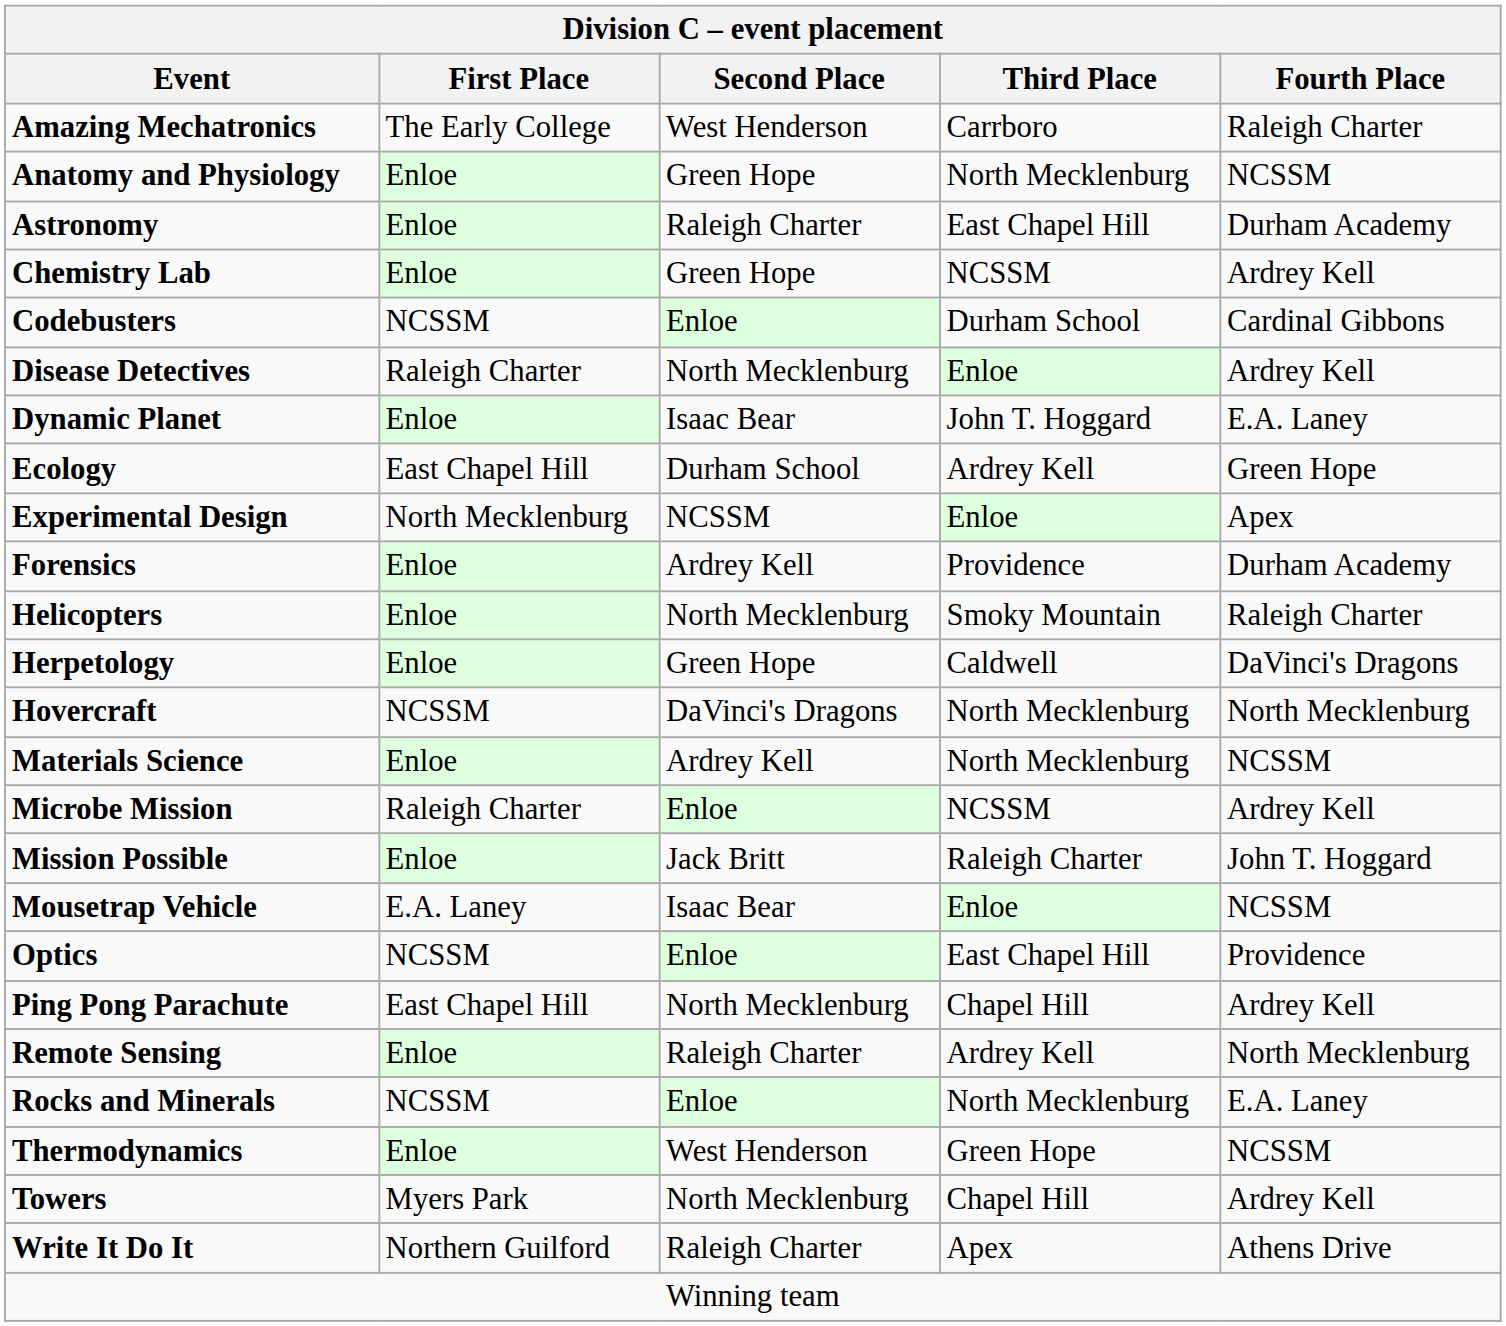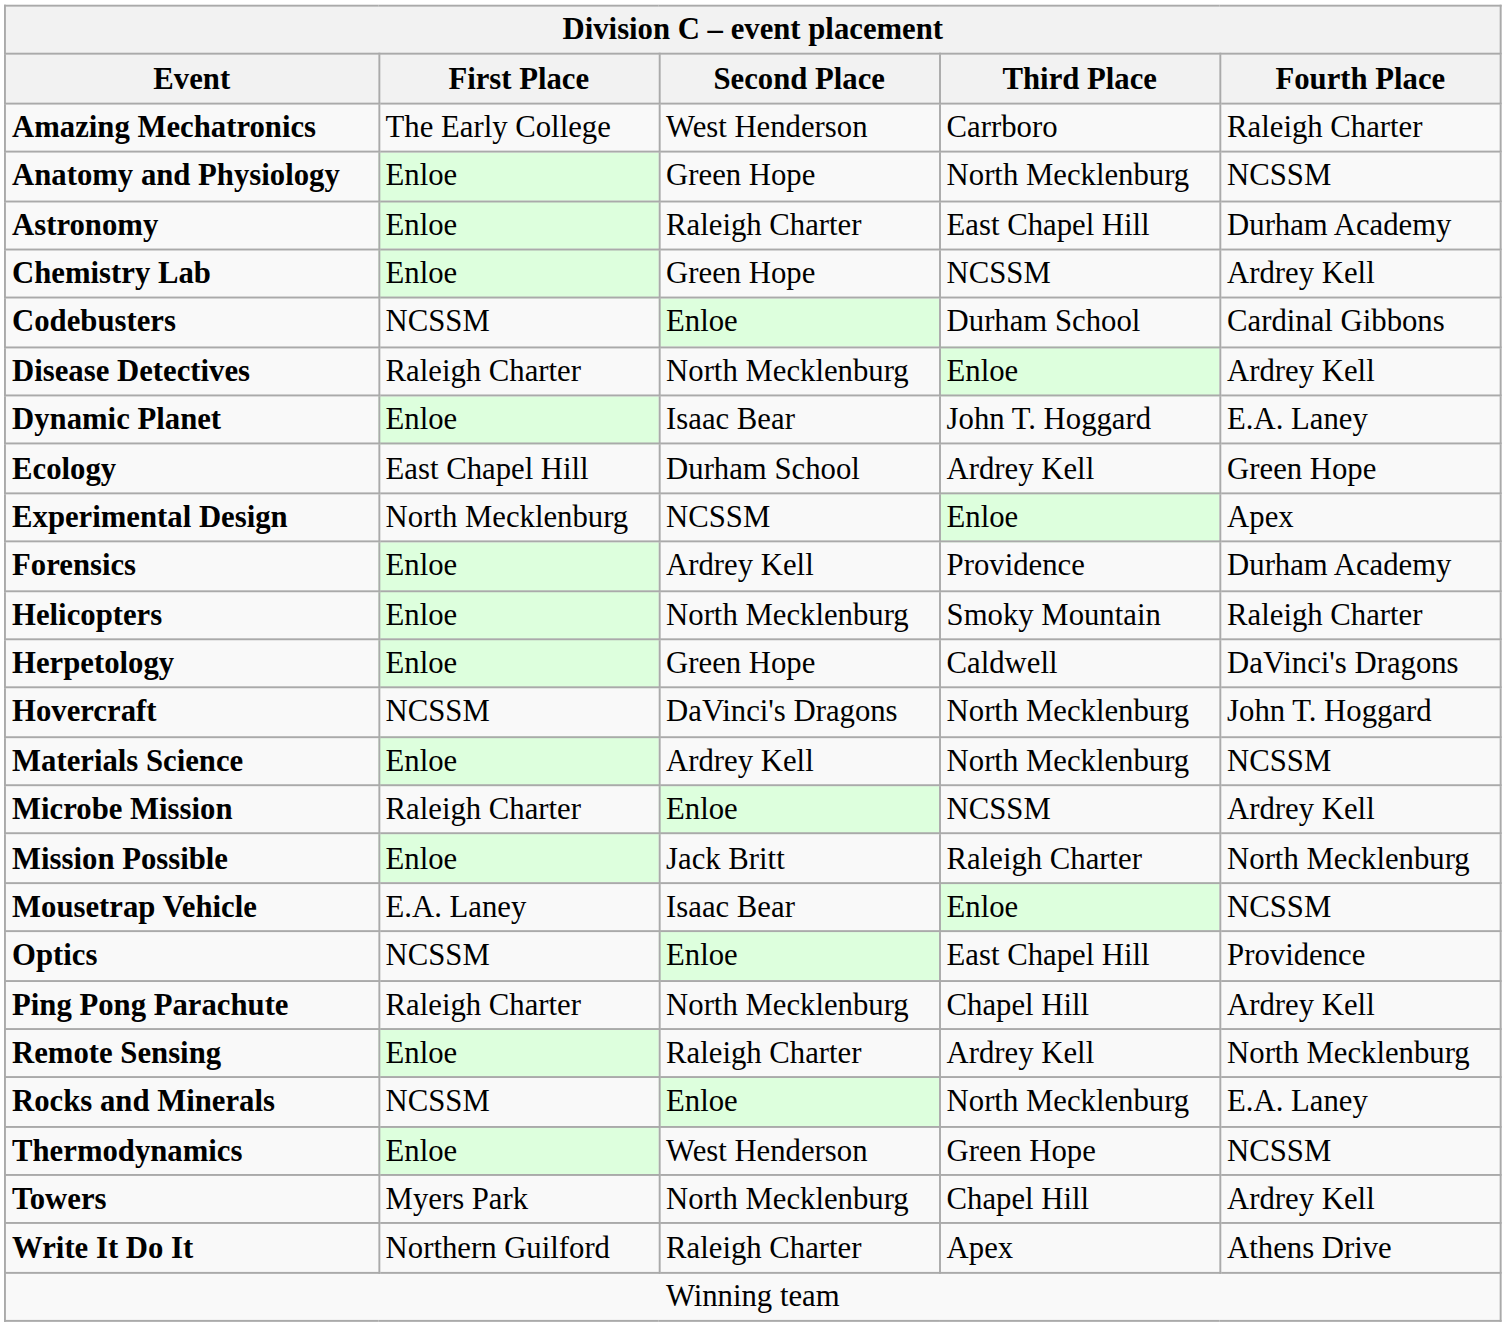Hovercraft | Fourth Place: North Mecklenburg -> John T. Hoggard
Mission Possible | Fourth Place: John T. Hoggard -> North Mecklenburg
Ping Pong Parachute | First Place: East Chapel Hill -> Raleigh Charter
